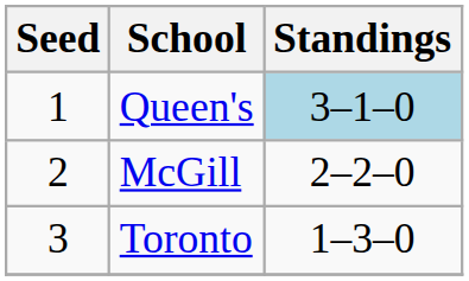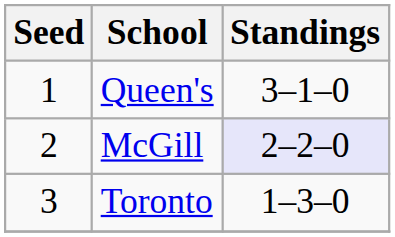Queen's | Standings: lightblue background -> no background
McGill | Standings: no background -> lavender background
